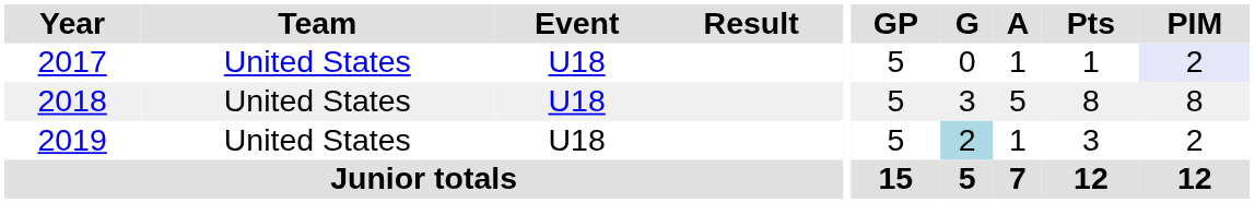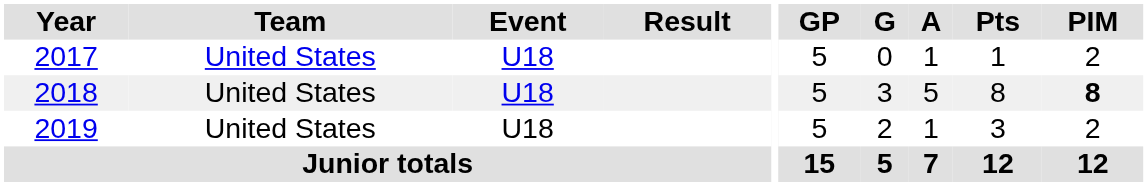2017 | PIM: lavender background -> no background
2018 | PIM: normal -> bold
2019 | G: lightblue background -> no background
